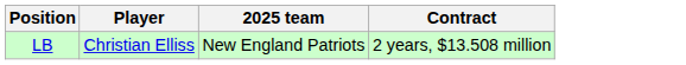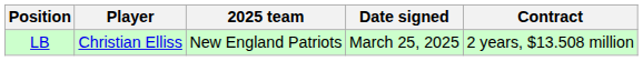+ column: Date signed | March 25, 2025
